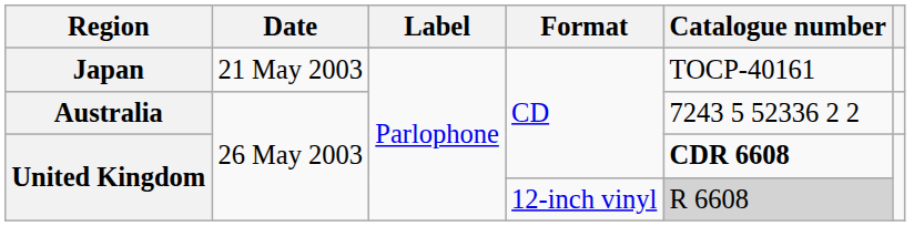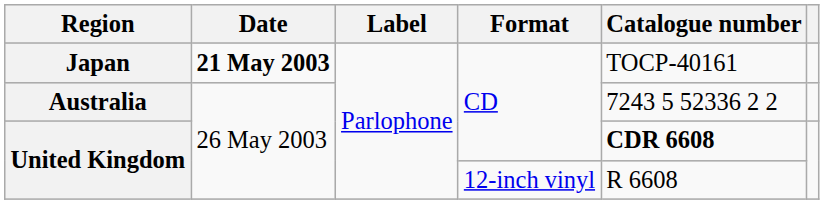Japan | Date: normal -> bold
United Kingdom / 12-inch vinyl | Catalogue number: lightgrey background -> no background
